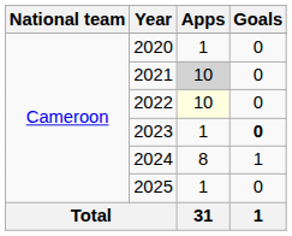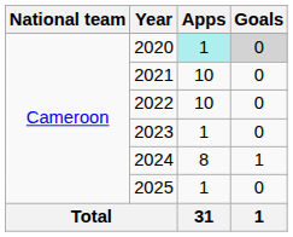2020 | Apps: no background -> paleturquoise background
2020 | Goals: no background -> lightgrey background
2021 | Apps: lightgrey background -> no background
2022 | Apps: lightyellow background -> no background
2023 | Goals: bold -> normal
